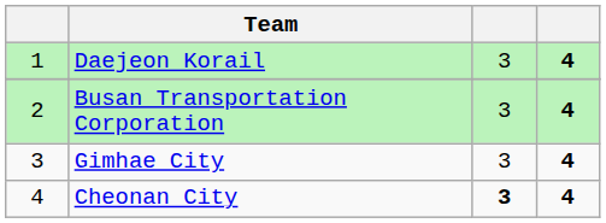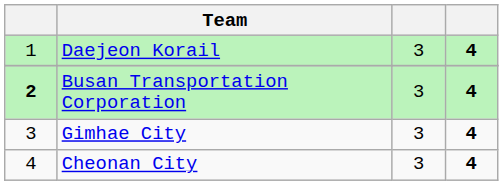Busan Transportation Corporation | column 1: normal -> bold
Cheonan City | column 3: bold -> normal
